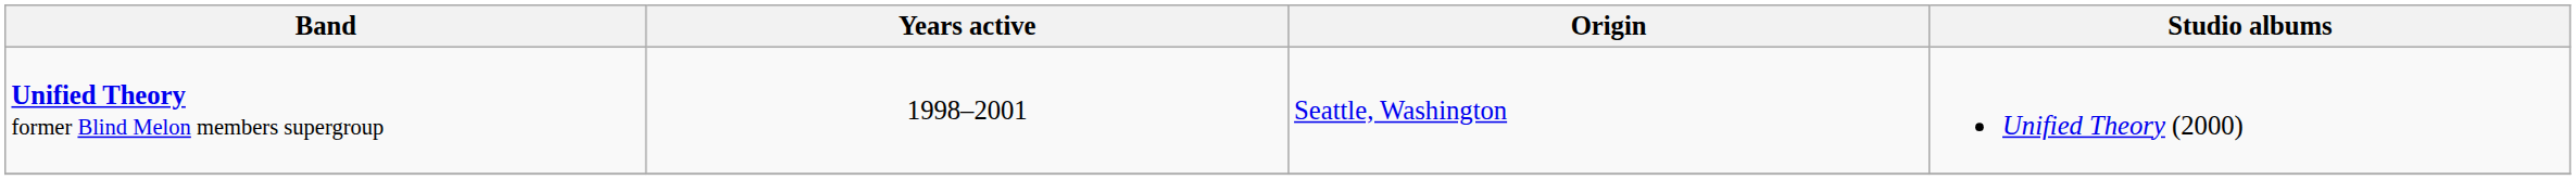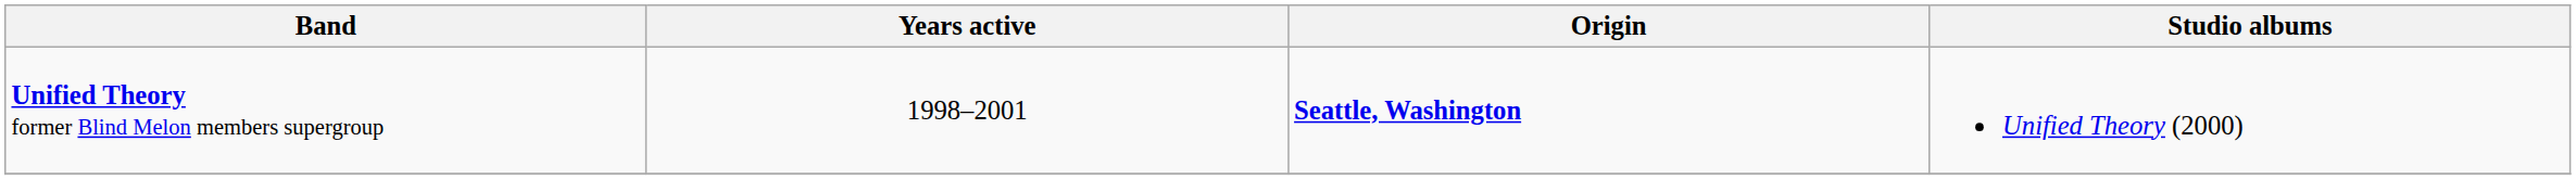Unified Theory former Blind Melon members supergroup | Origin: normal -> bold
